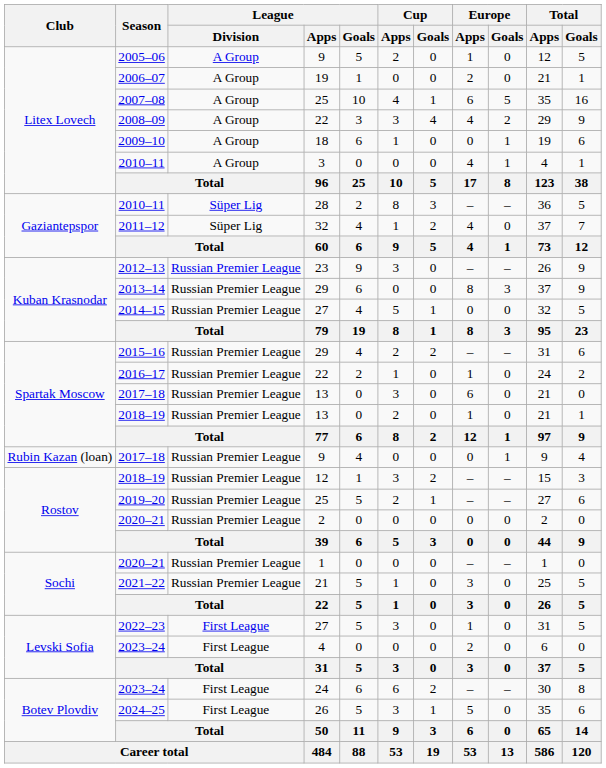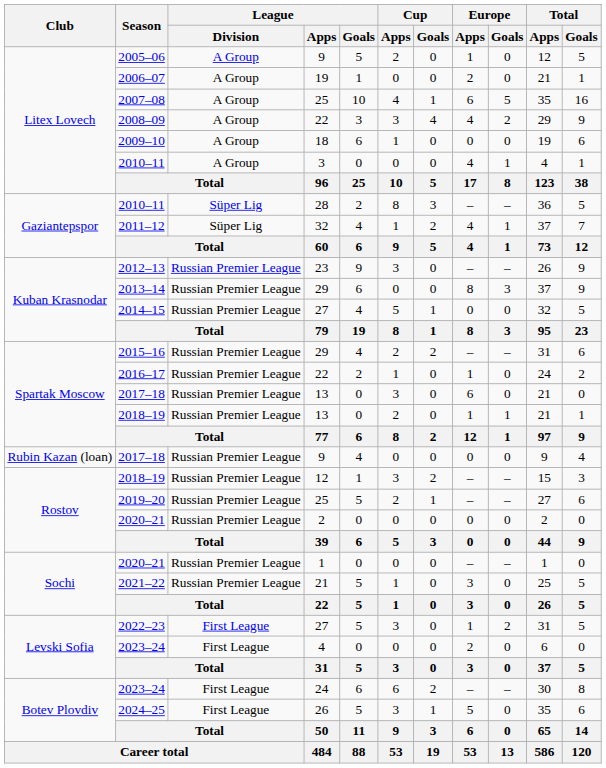2009–10 | Europe / Goals: 1 -> 0
2011–12 | Europe / Goals: 0 -> 1
2018–19 / 13 | Europe / Goals: 0 -> 1
2017–18 / 9 | Europe / Goals: 1 -> 0
2022–23 | Europe / Goals: 0 -> 2
